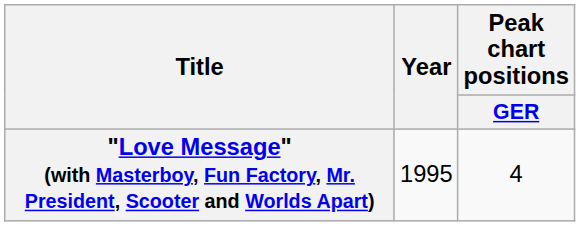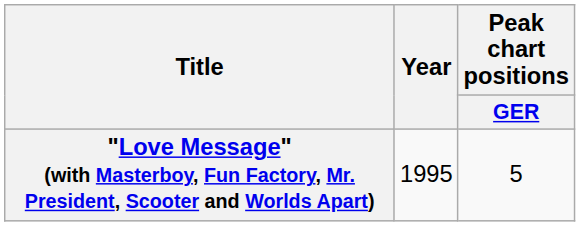row 3 | Peak chart positions / GER: 4 -> 5
